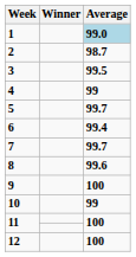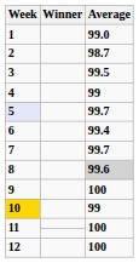1 | Average: lightblue background -> no background
5 | Week: no background -> lavender background
8 | Average: no background -> lightgrey background
10 | Week: no background -> gold background
